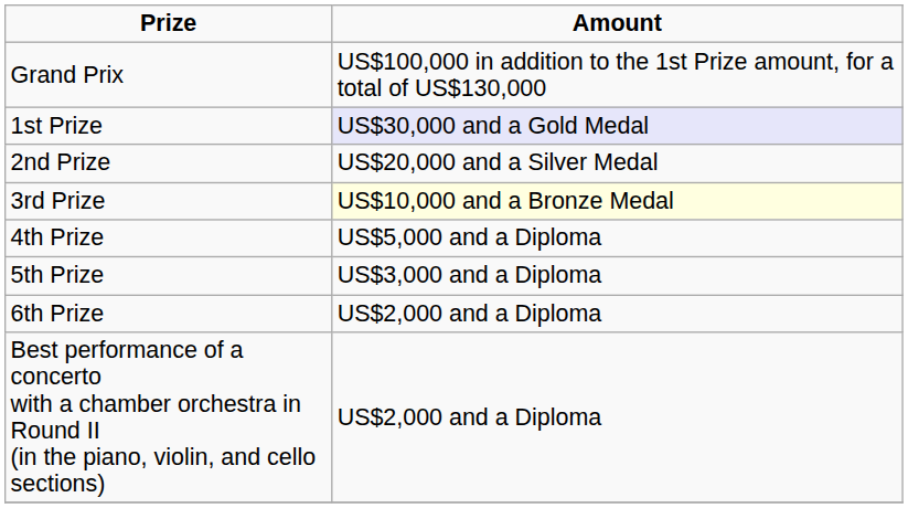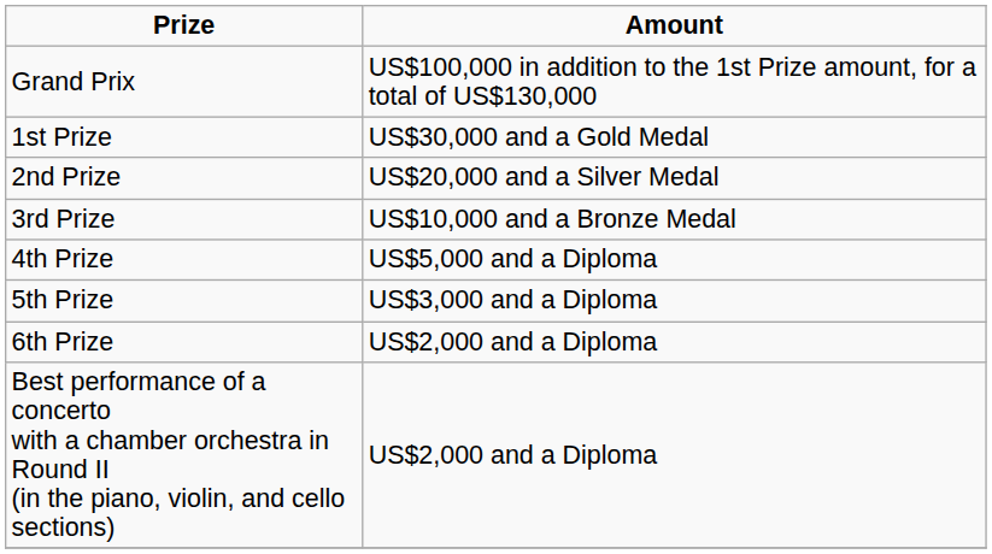1st Prize | Amount: lavender background -> no background
3rd Prize | Amount: lightyellow background -> no background
